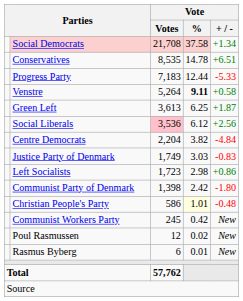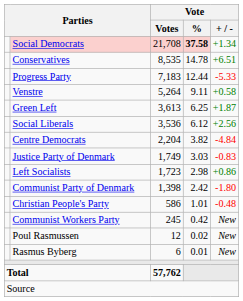Social Democrats | Vote / %: normal -> bold
Venstre | Vote / %: bold -> normal
Social Liberals | Vote / Votes: pink background -> no background
Christian People's Party | Vote / %: lightyellow background -> no background
